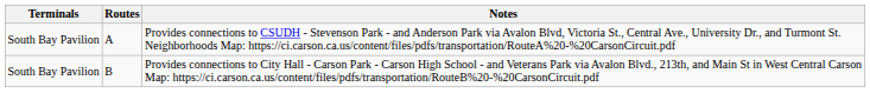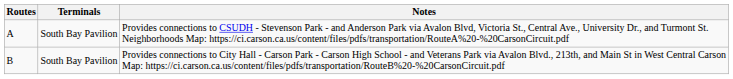columns swapped: Routes <-> Terminals
